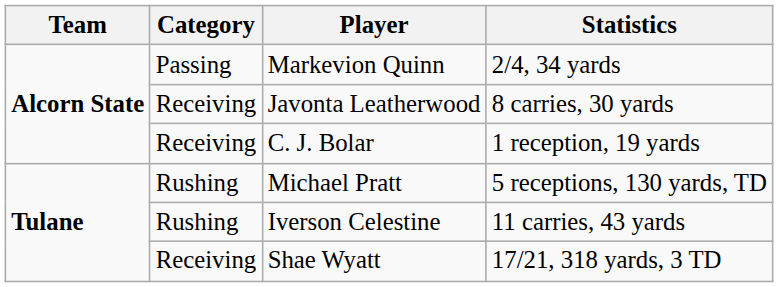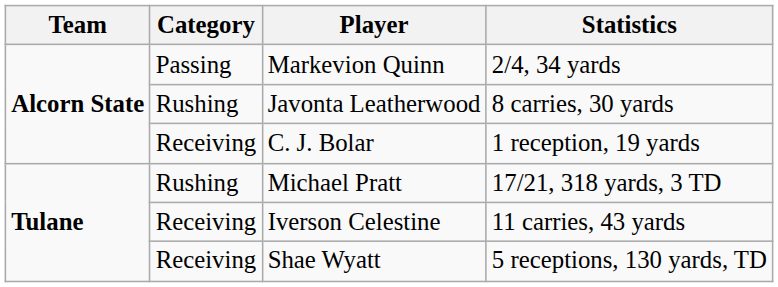Javonta Leatherwood | Category: Receiving -> Rushing
Michael Pratt | Statistics: 5 receptions, 130 yards, TD -> 17/21, 318 yards, 3 TD
Iverson Celestine | Category: Rushing -> Receiving
Shae Wyatt | Statistics: 17/21, 318 yards, 3 TD -> 5 receptions, 130 yards, TD
